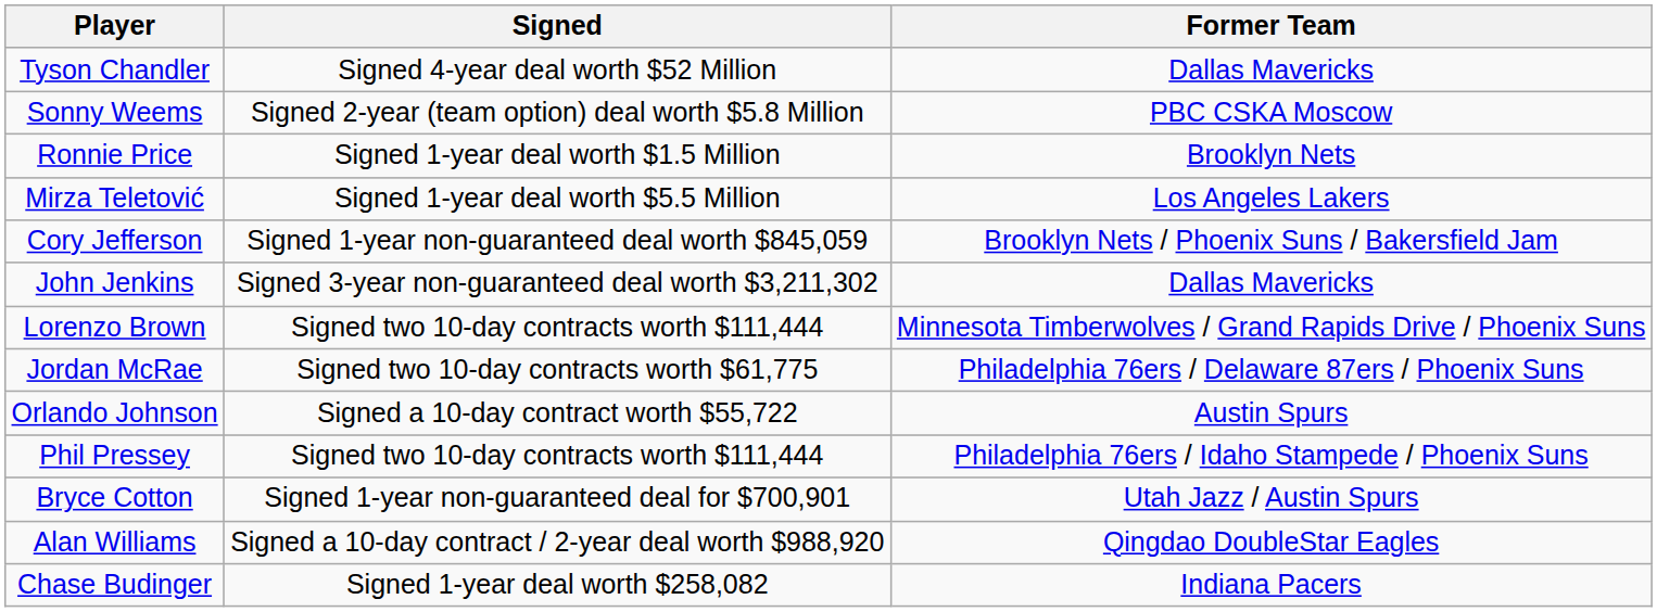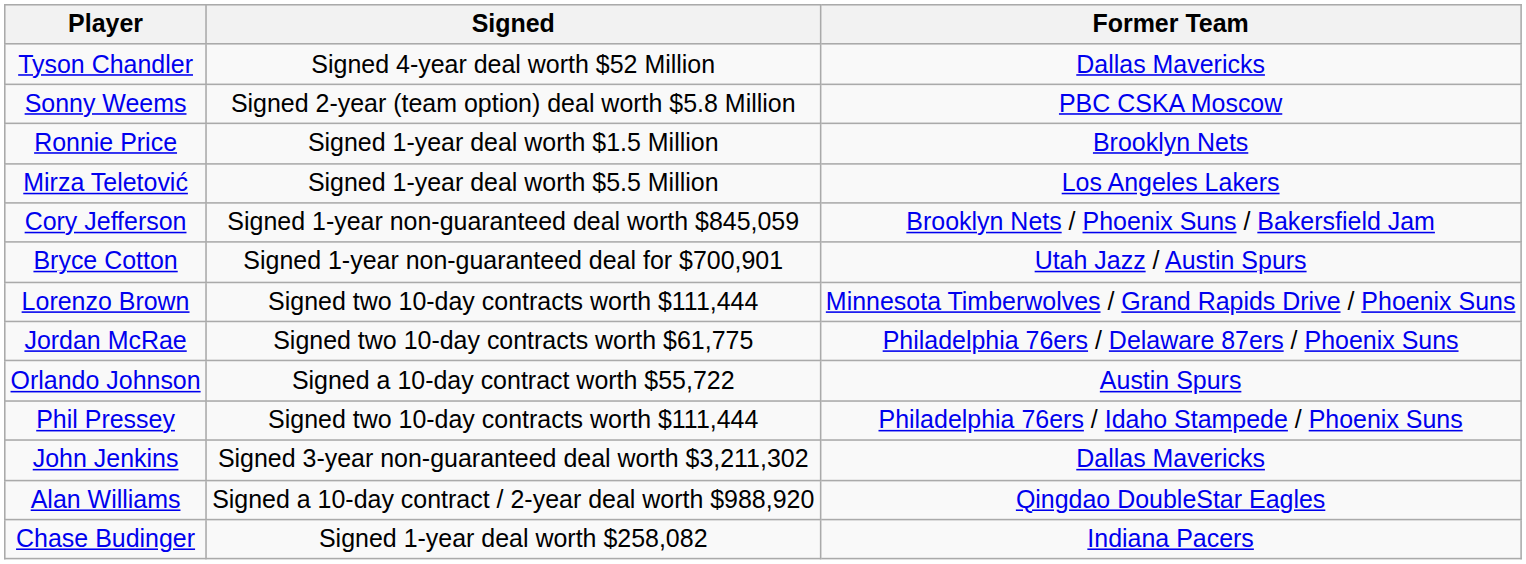rows swapped: Bryce Cotton <-> John Jenkins
